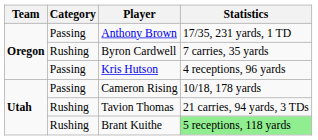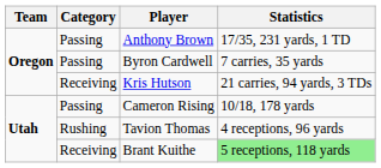Byron Cardwell | Category: Rushing -> Passing
Kris Hutson | Category: Passing -> Receiving
Kris Hutson | Statistics: 4 receptions, 96 yards -> 21 carries, 94 yards, 3 TDs
Tavion Thomas | Statistics: 21 carries, 94 yards, 3 TDs -> 4 receptions, 96 yards
Brant Kuithe | Category: Rushing -> Receiving
